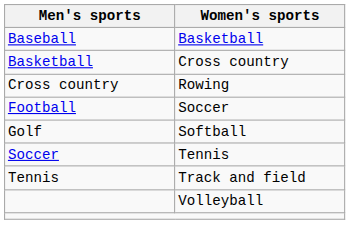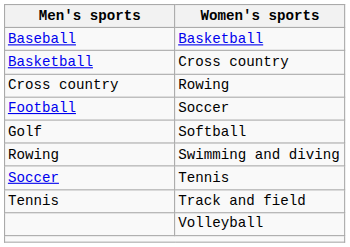+ row: Rowing | Swimming and diving
